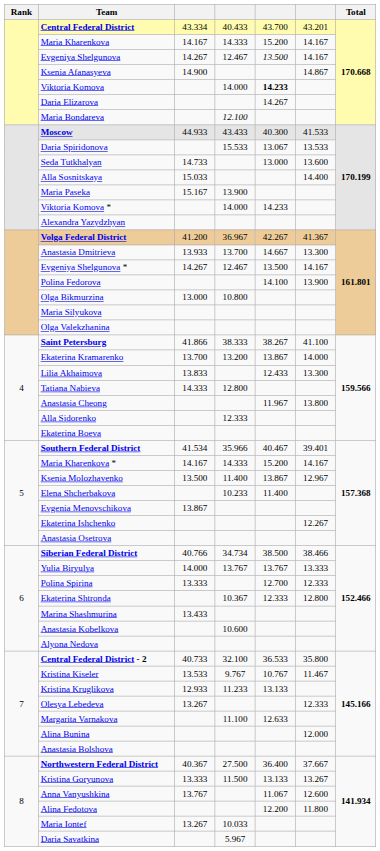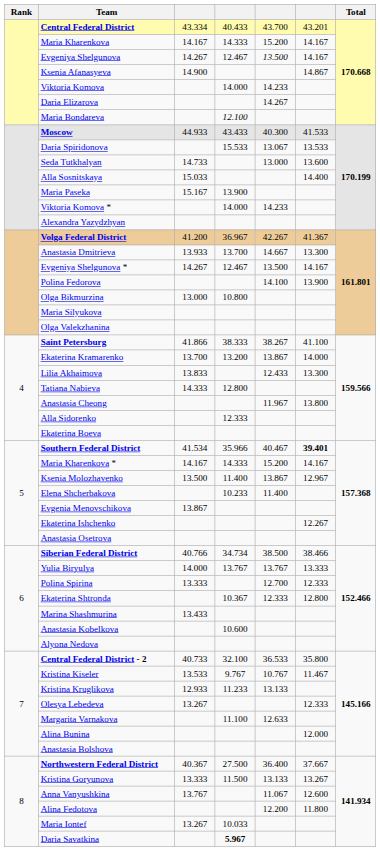Viktoria Komova | column 5: bold -> normal
Southern Federal District | column 6: normal -> bold
Daria Savatkina | column 4: normal -> bold
